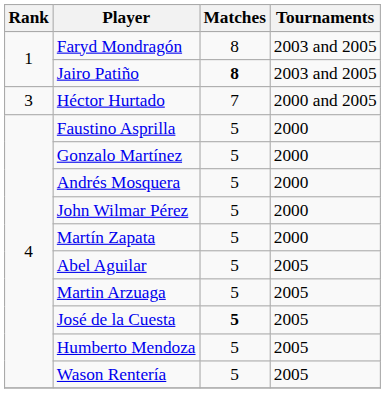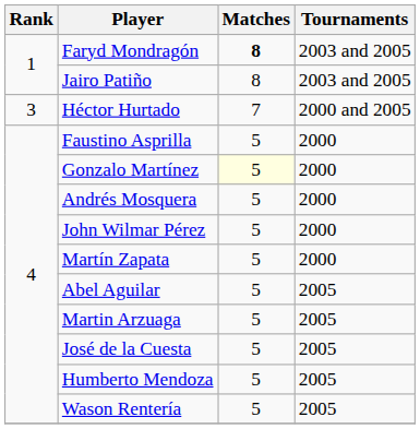Faryd Mondragón | Matches: normal -> bold
Jairo Patiño | Matches: bold -> normal
Gonzalo Martínez | Matches: no background -> lightyellow background
José de la Cuesta | Matches: bold -> normal
